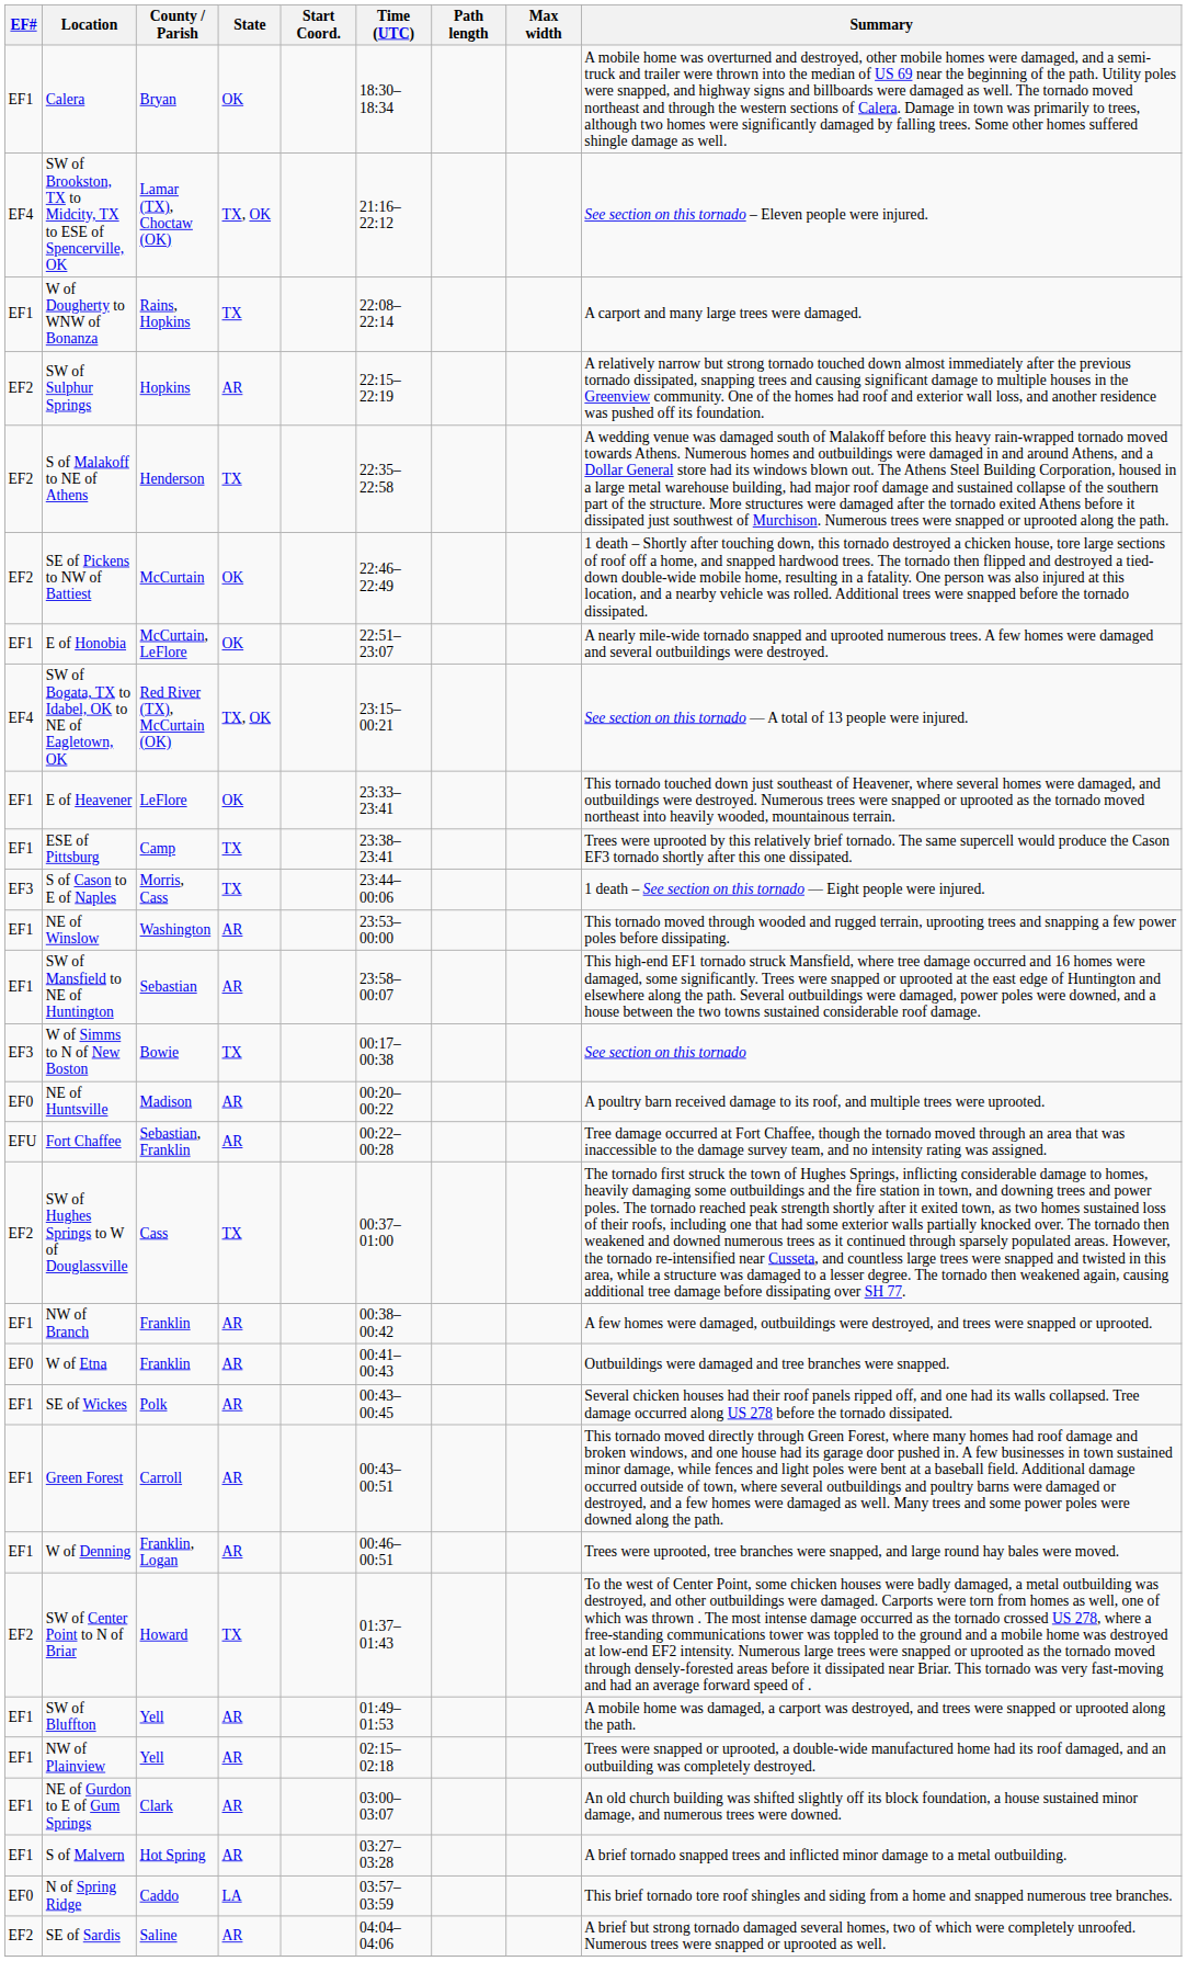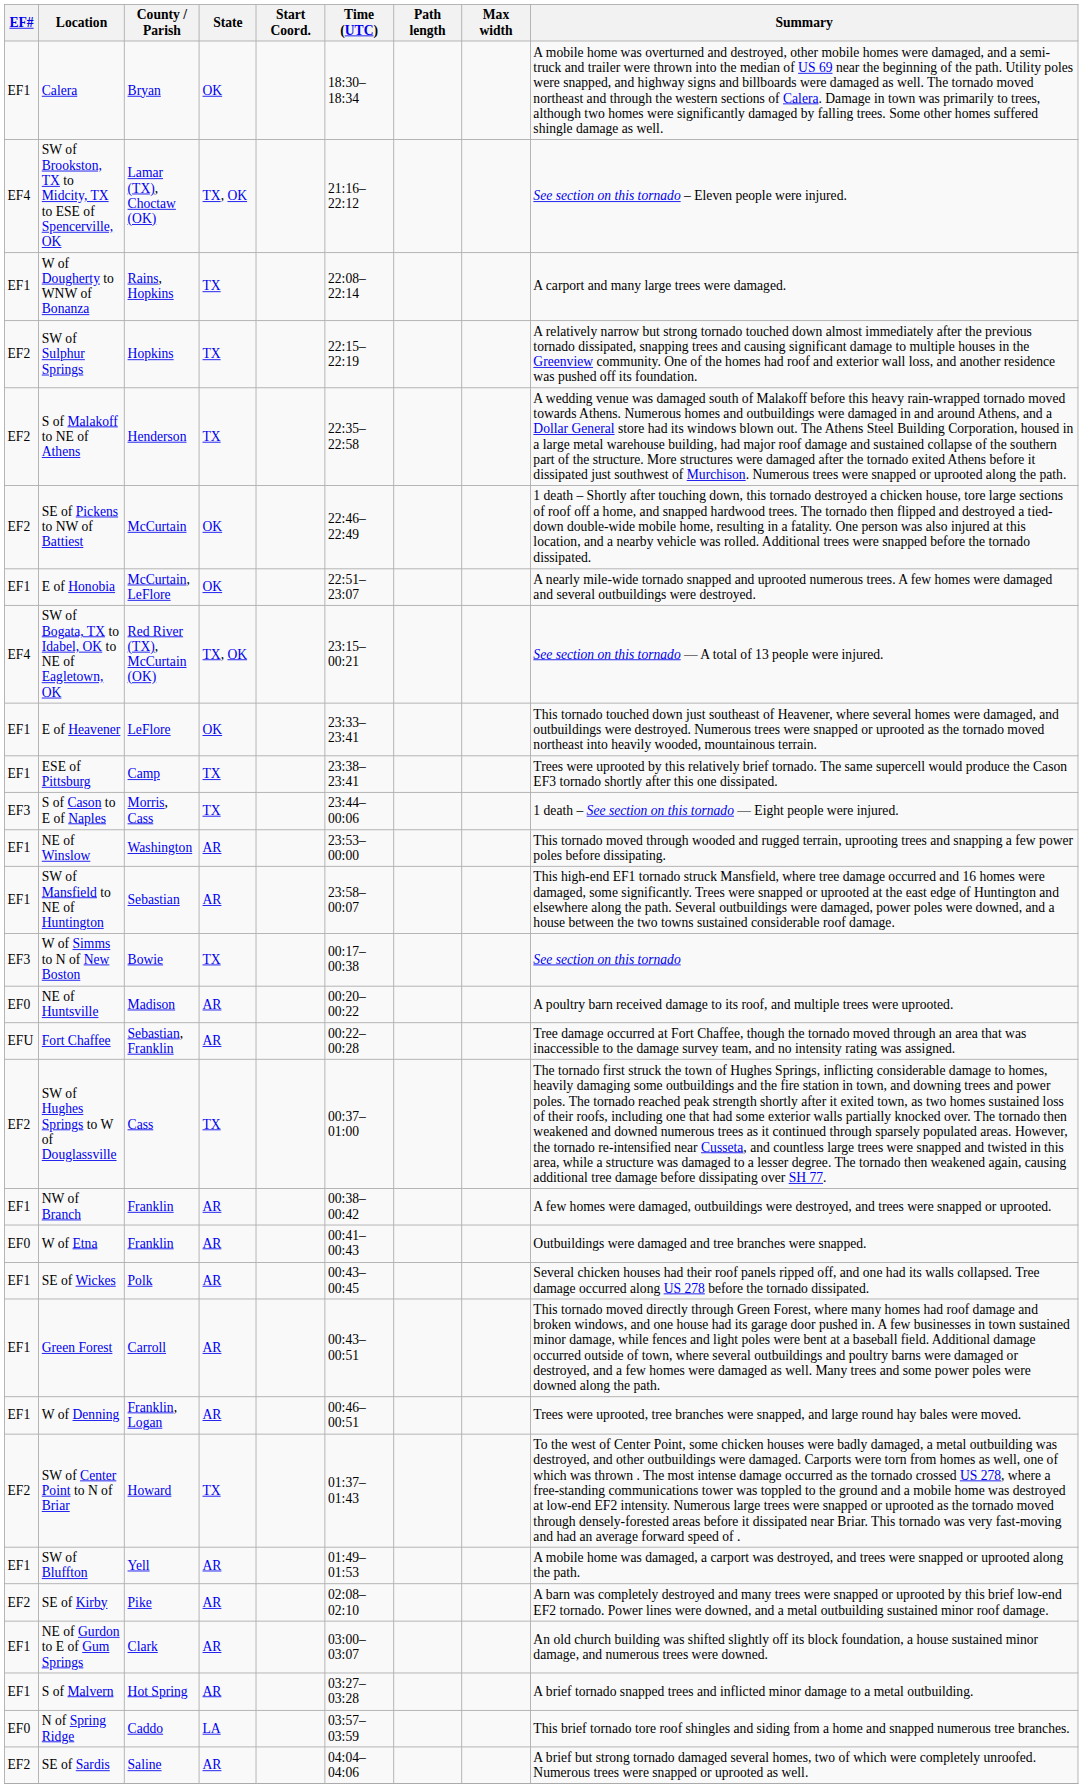SW of Sulphur Springs | State: AR -> TX
+ row: EF2 | SE of Kirby | Pike | AR | 02:08–02:10 | A barn was completely destroyed and many trees were snapped or uprooted by this brief low-end EF2 tornado. Power lines were downed, and a metal outbuilding sustained minor roof damage.
- row: EF1 | NW of Plainview | Yell | AR | 02:15–02:18 | Trees were snapped or uprooted, a double-wide manufactured home had its roof damaged, and an outbuilding was completely destroyed.
